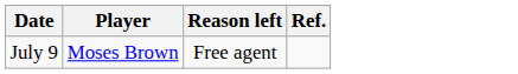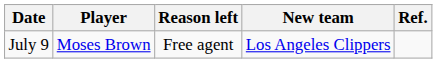+ column: New team | Los Angeles Clippers
